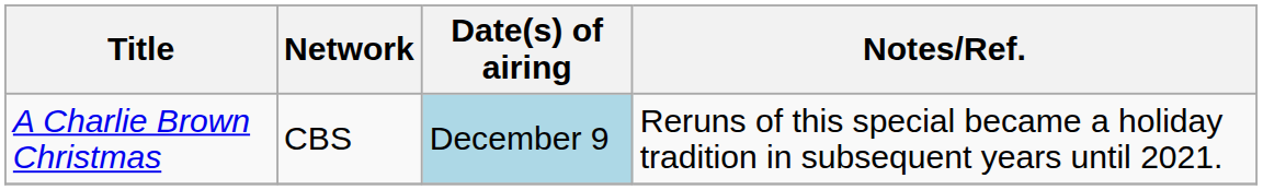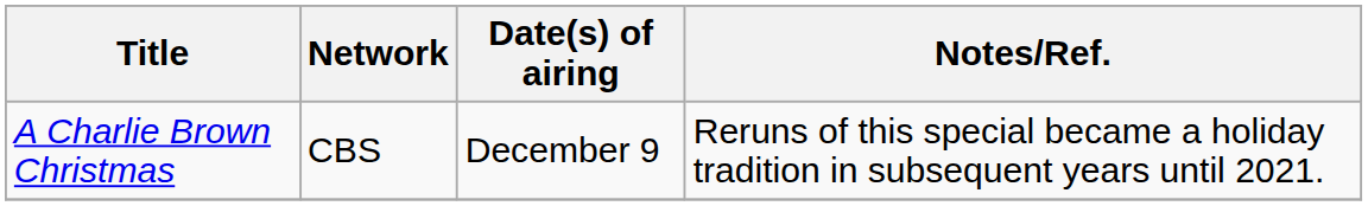A Charlie Brown Christmas | Date(s) of airing: lightblue background -> no background
